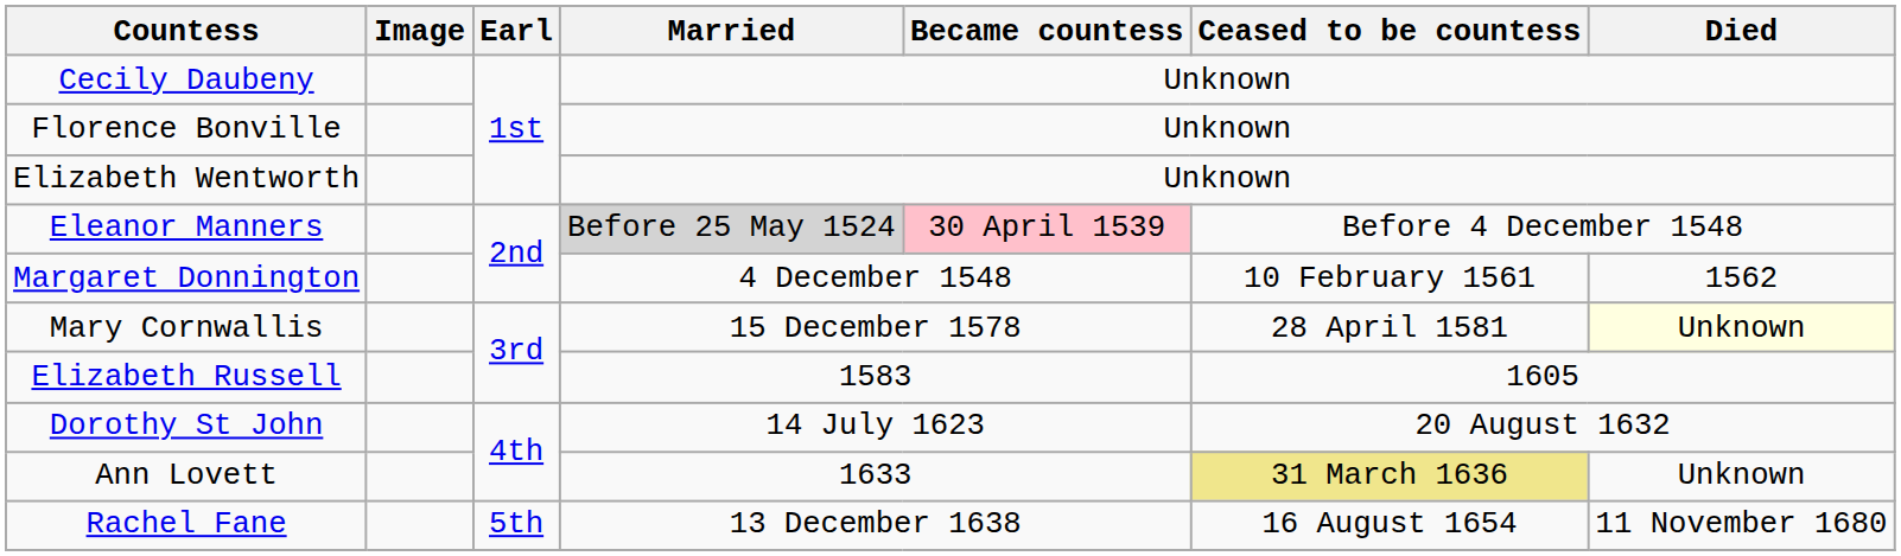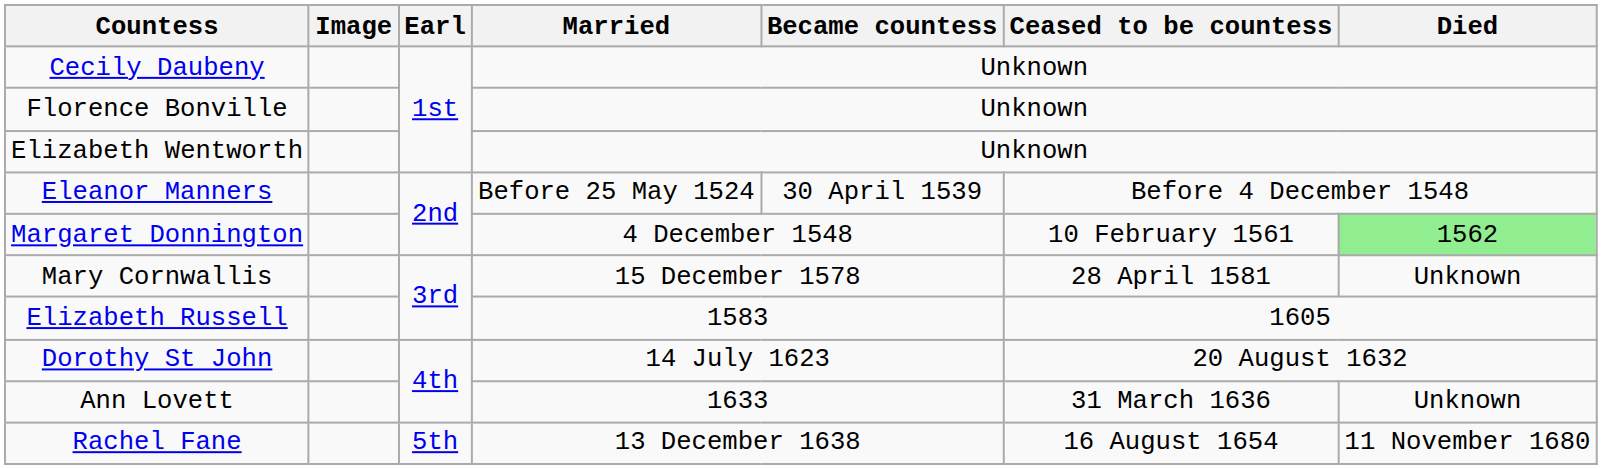Eleanor Manners | Married: lightgrey background -> no background
Eleanor Manners | Became countess: pink background -> no background
Margaret Donnington | Died: no background -> lightgreen background
Mary Cornwallis | Died: lightyellow background -> no background
Ann Lovett | Ceased to be countess: khaki background -> no background
